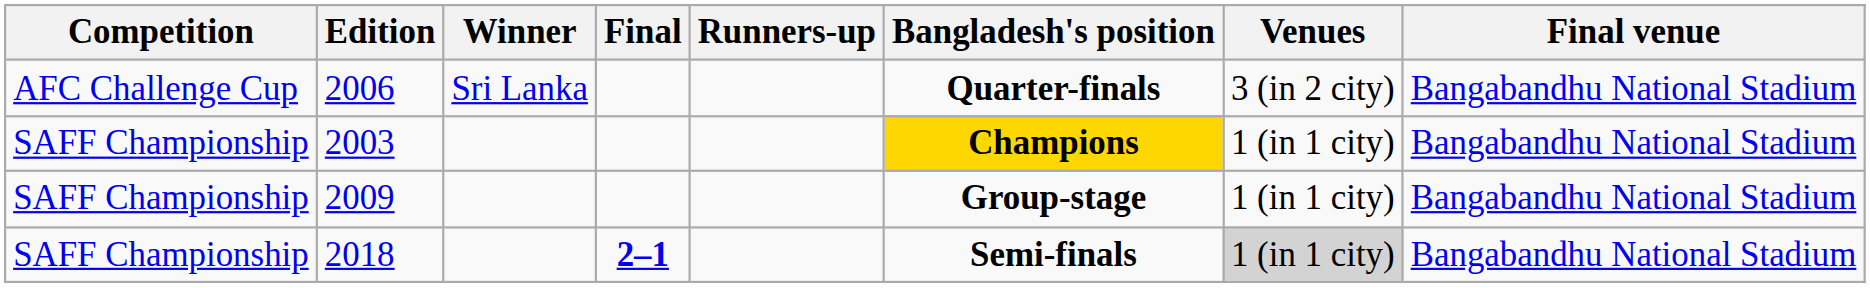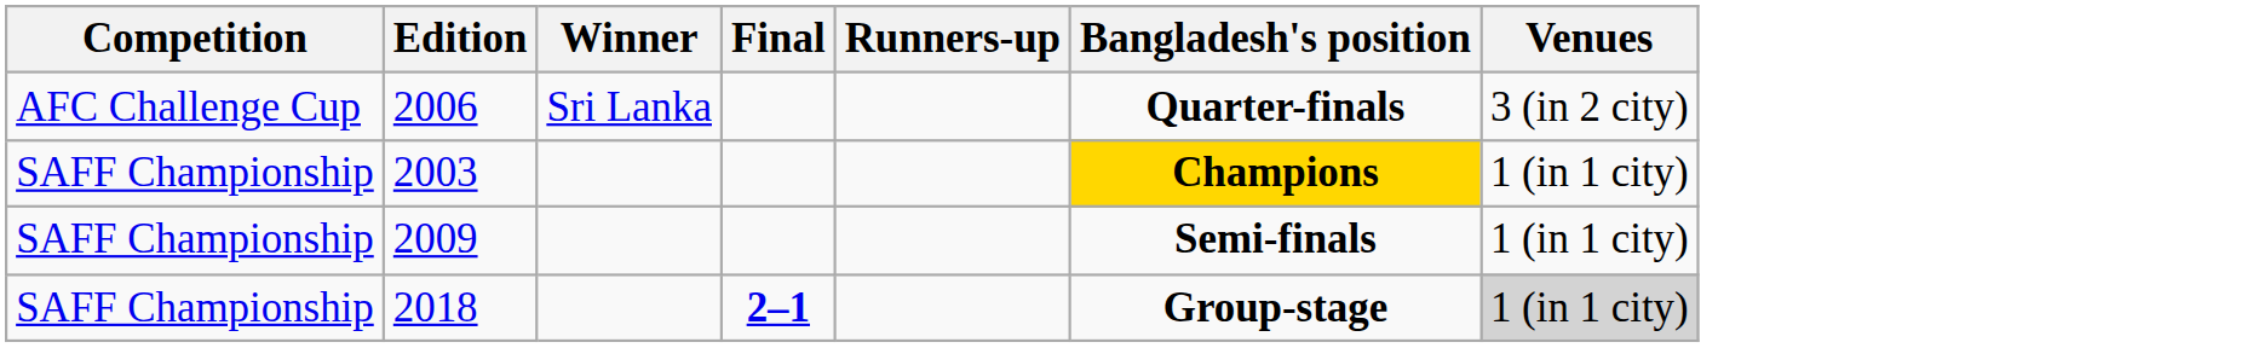- column: Final venue | Bangabandhu National Stadium | Bangabandhu National Stadium | Bangabandhu National Stadium | Bangabandhu National Stadium
2009 | Bangladesh's position: Group-stage -> Semi-finals
2018 | Bangladesh's position: Semi-finals -> Group-stage
